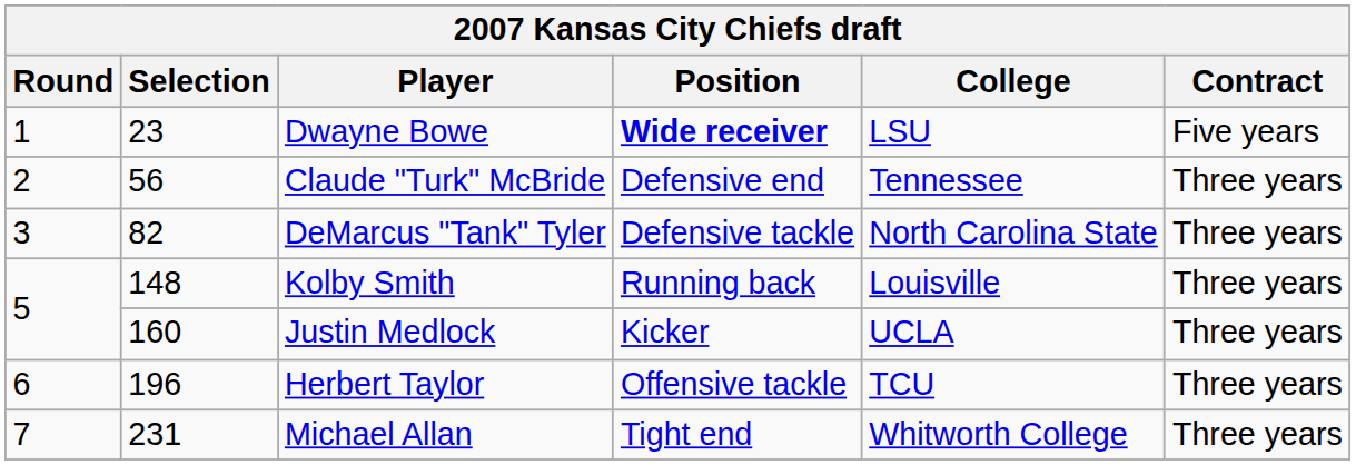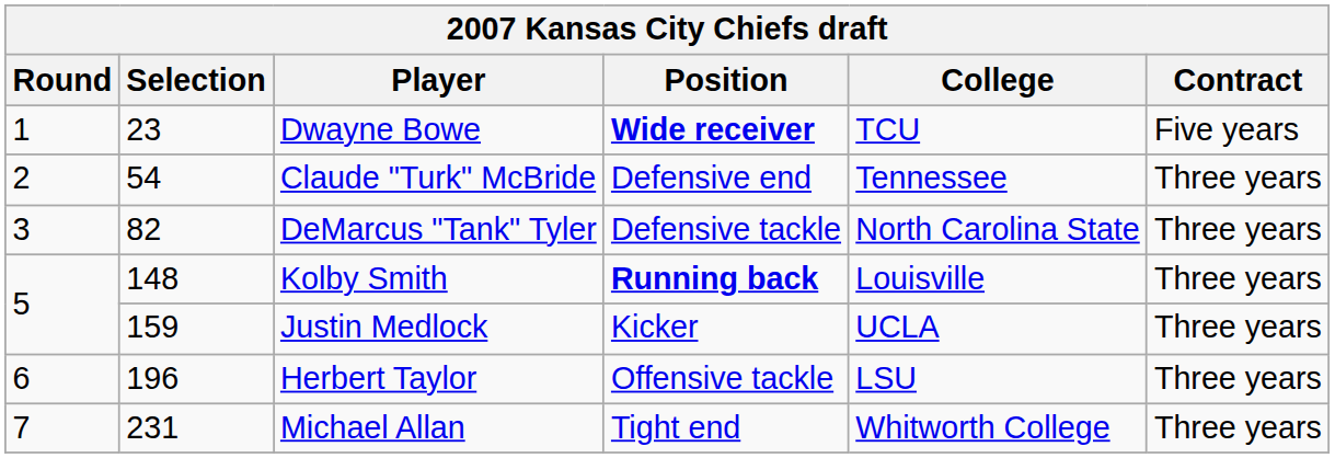Dwayne Bowe | College: LSU -> TCU
Claude "Turk" McBride | Selection: 56 -> 54
Kolby Smith | Position: normal -> bold
Justin Medlock | Selection: 160 -> 159
Herbert Taylor | College: TCU -> LSU
